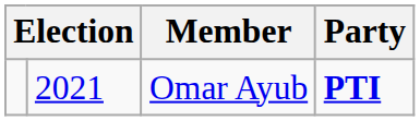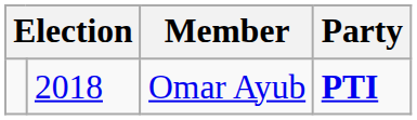Omar Ayub | column 2: 2021 -> 2018
